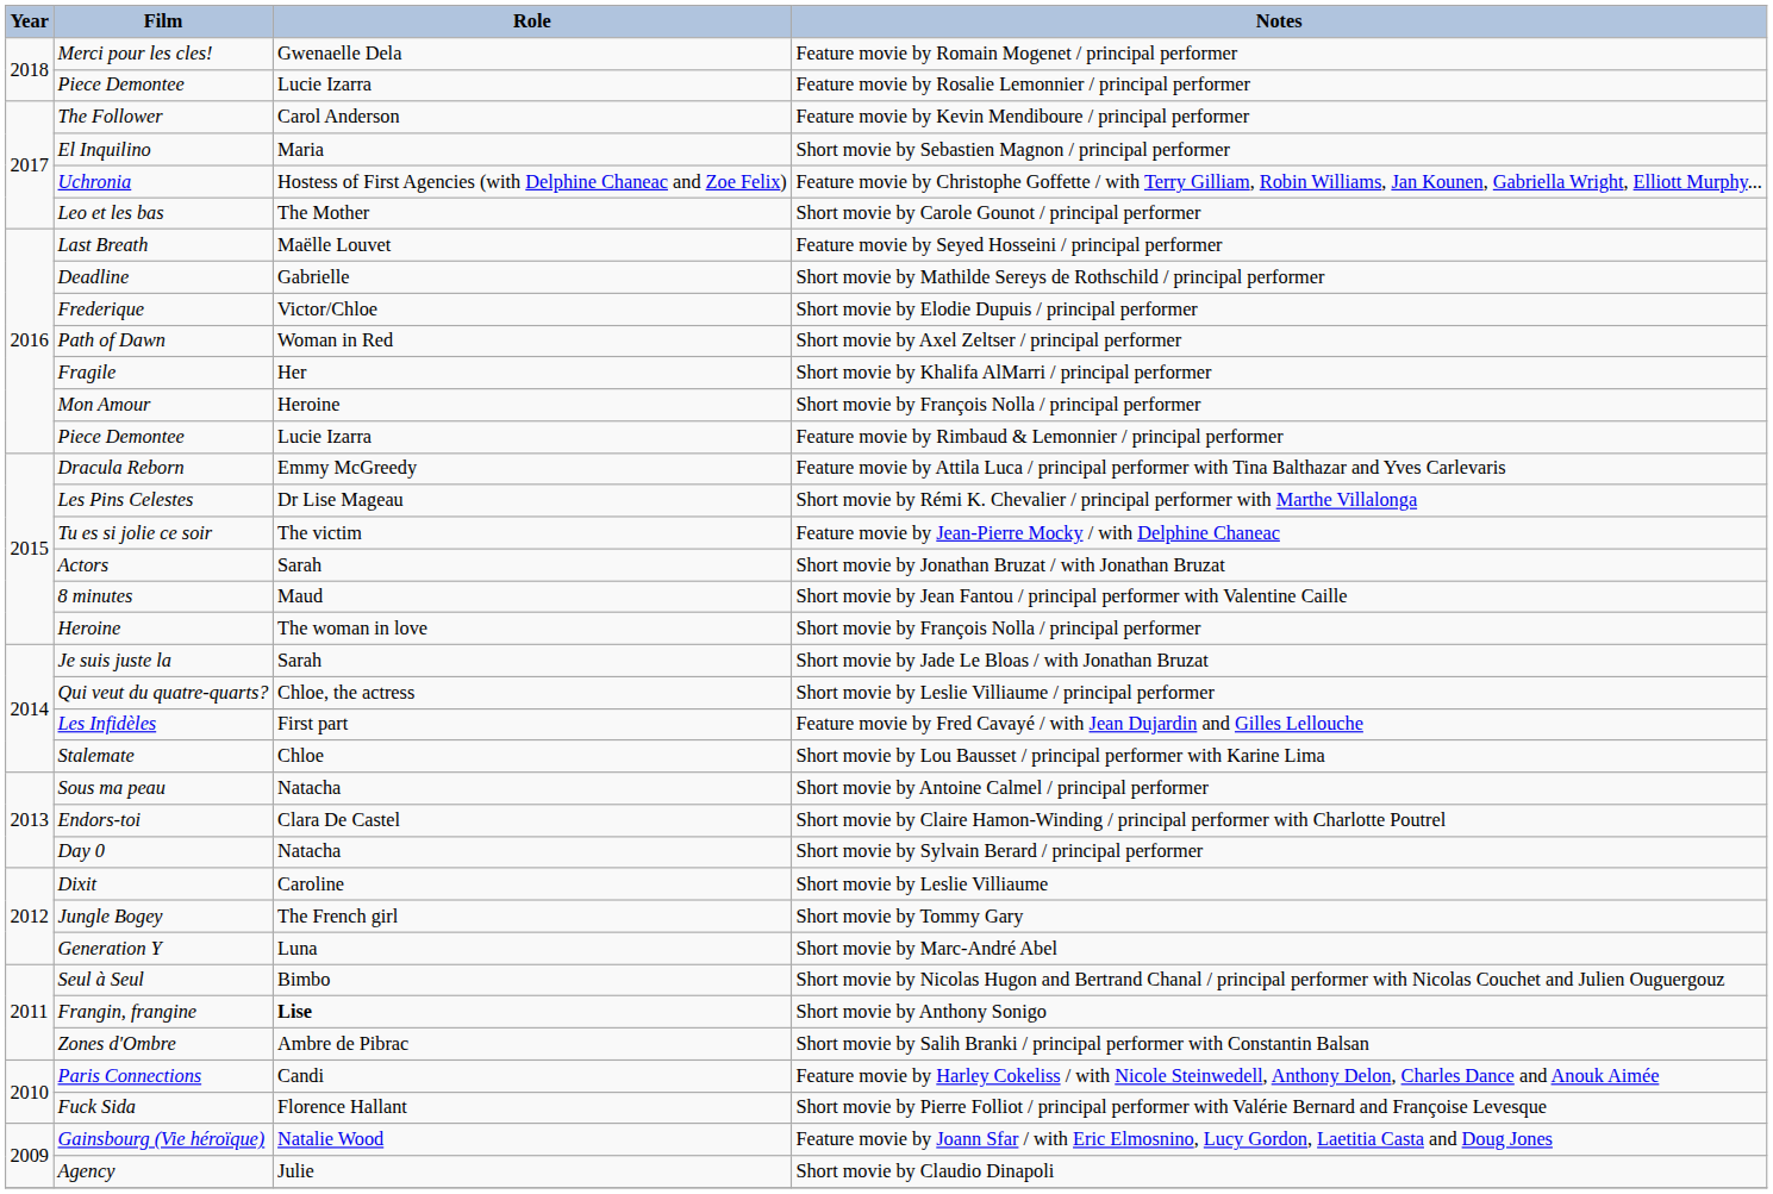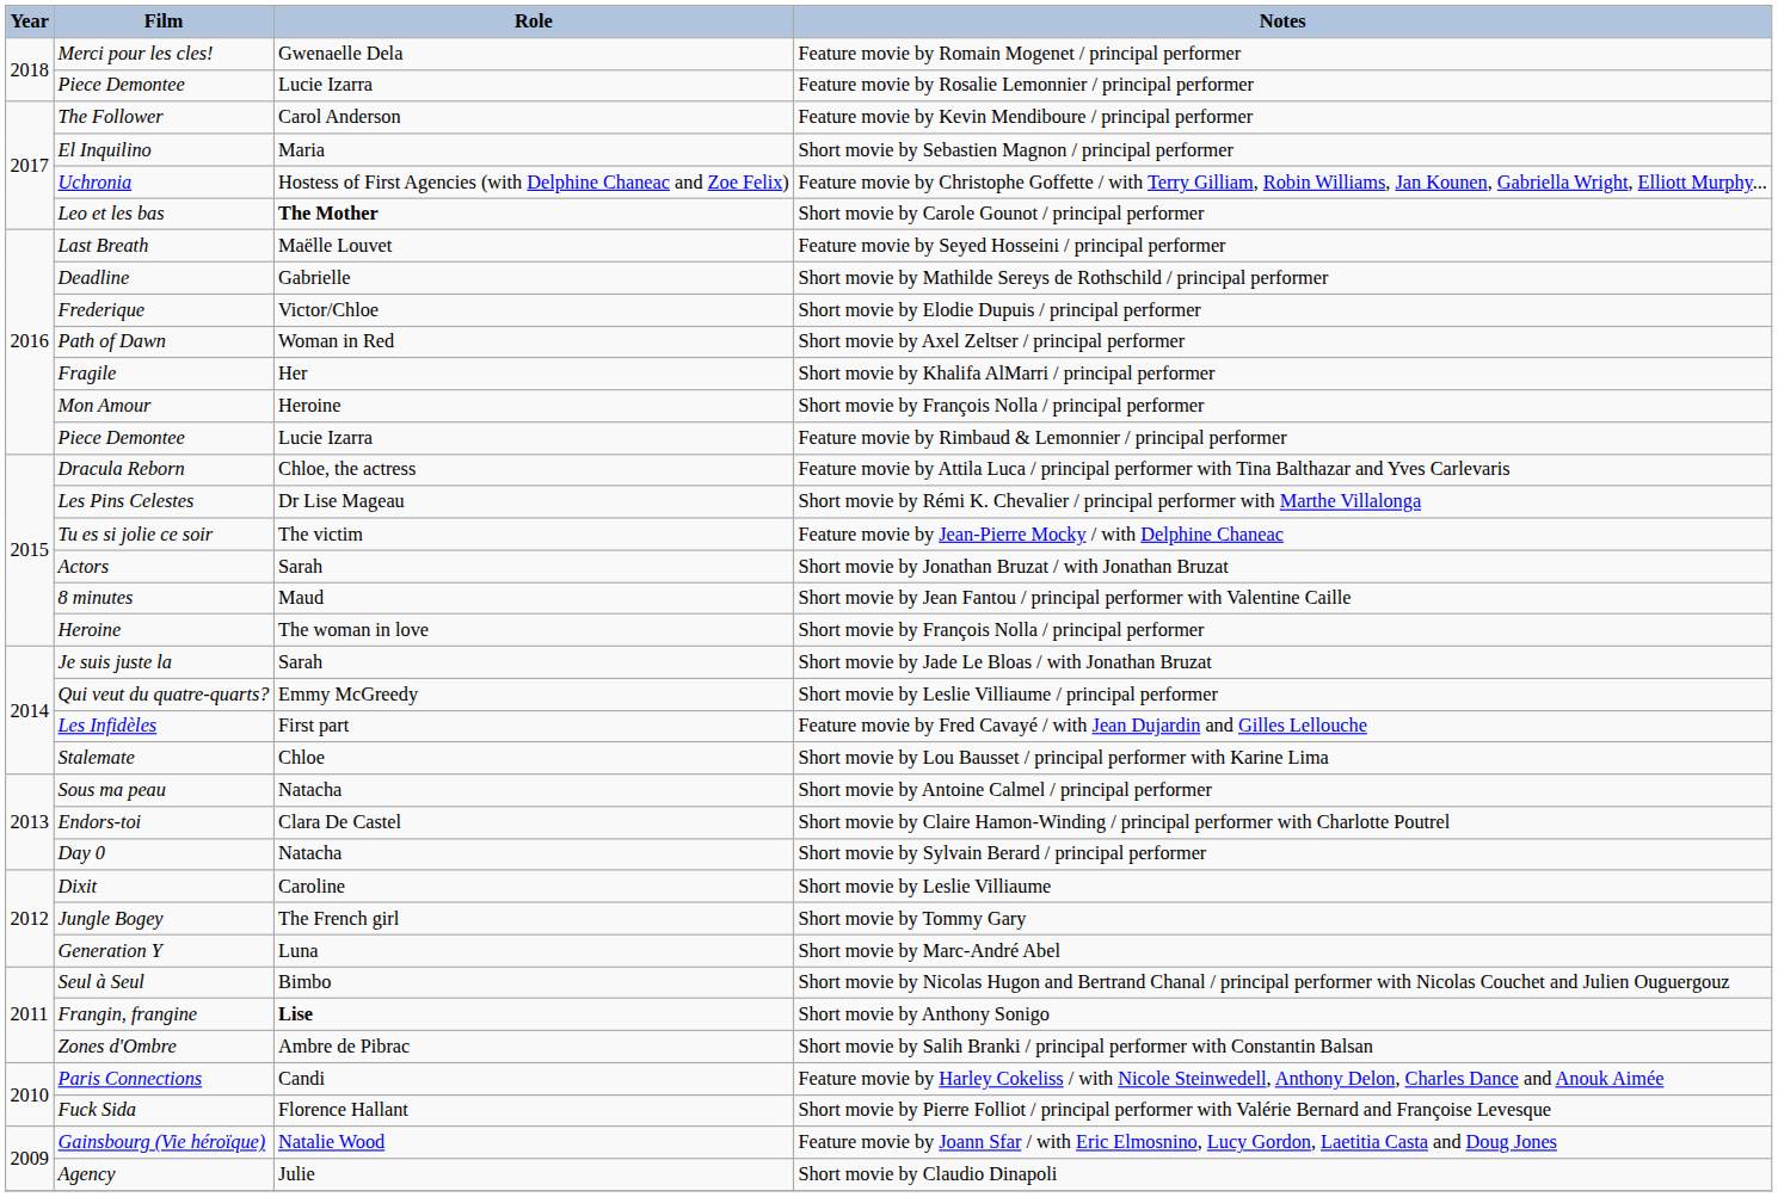Leo et les bas | Role: normal -> bold
Dracula Reborn | Role: Emmy McGreedy -> Chloe, the actress
Qui veut du quatre-quarts? | Role: Chloe, the actress -> Emmy McGreedy
